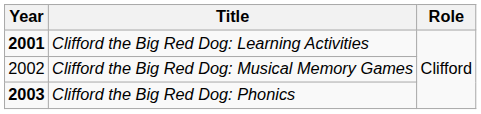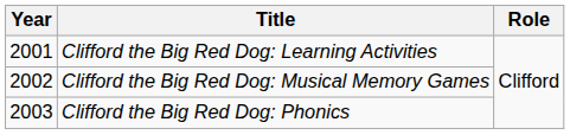Clifford the Big Red Dog: Learning Activities | Year: bold -> normal
Clifford the Big Red Dog: Phonics | Year: bold -> normal
